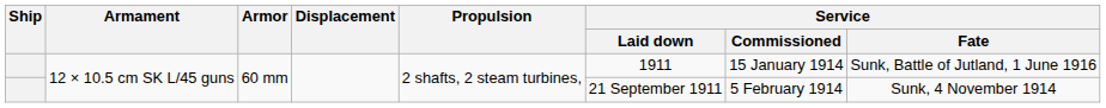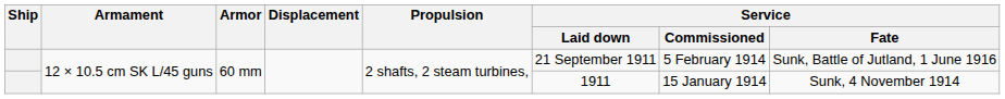row 3 | Service / Laid down: 1911 -> 21 September 1911
row 3 | Service / Commissioned: 15 January 1914 -> 5 February 1914
row 4 | Service / Laid down: 21 September 1911 -> 1911
row 4 | Service / Commissioned: 5 February 1914 -> 15 January 1914
